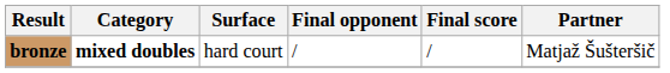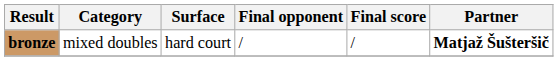bronze | Category: bold -> normal
bronze | Partner: normal -> bold
